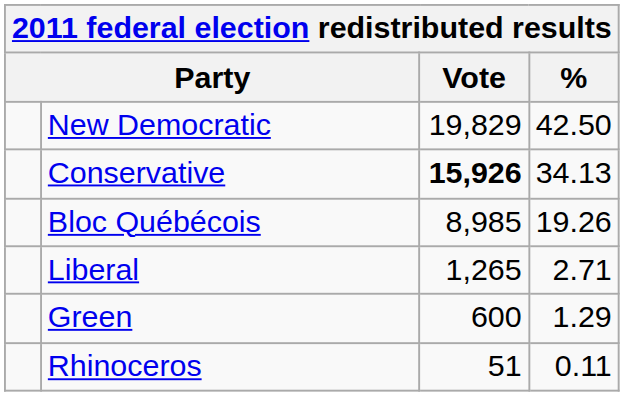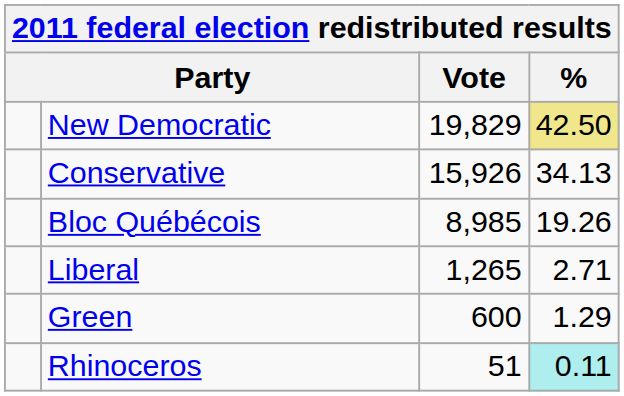New Democratic | %: no background -> khaki background
Conservative | Vote: bold -> normal
Rhinoceros | %: no background -> paleturquoise background
